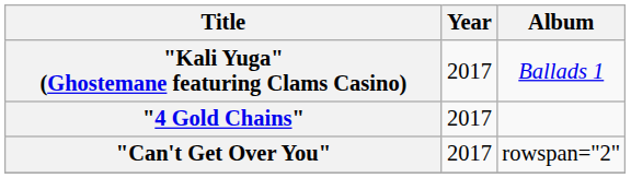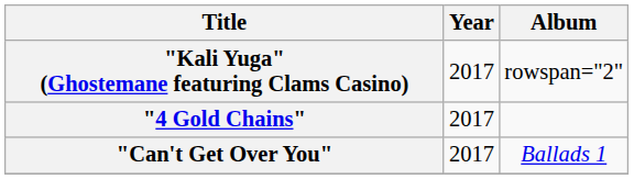"Kali Yuga" (Ghostemane featuring Clams Casino) | Album: Ballads 1 -> rowspan="2"
"Can't Get Over You" | Album: rowspan="2" -> Ballads 1
